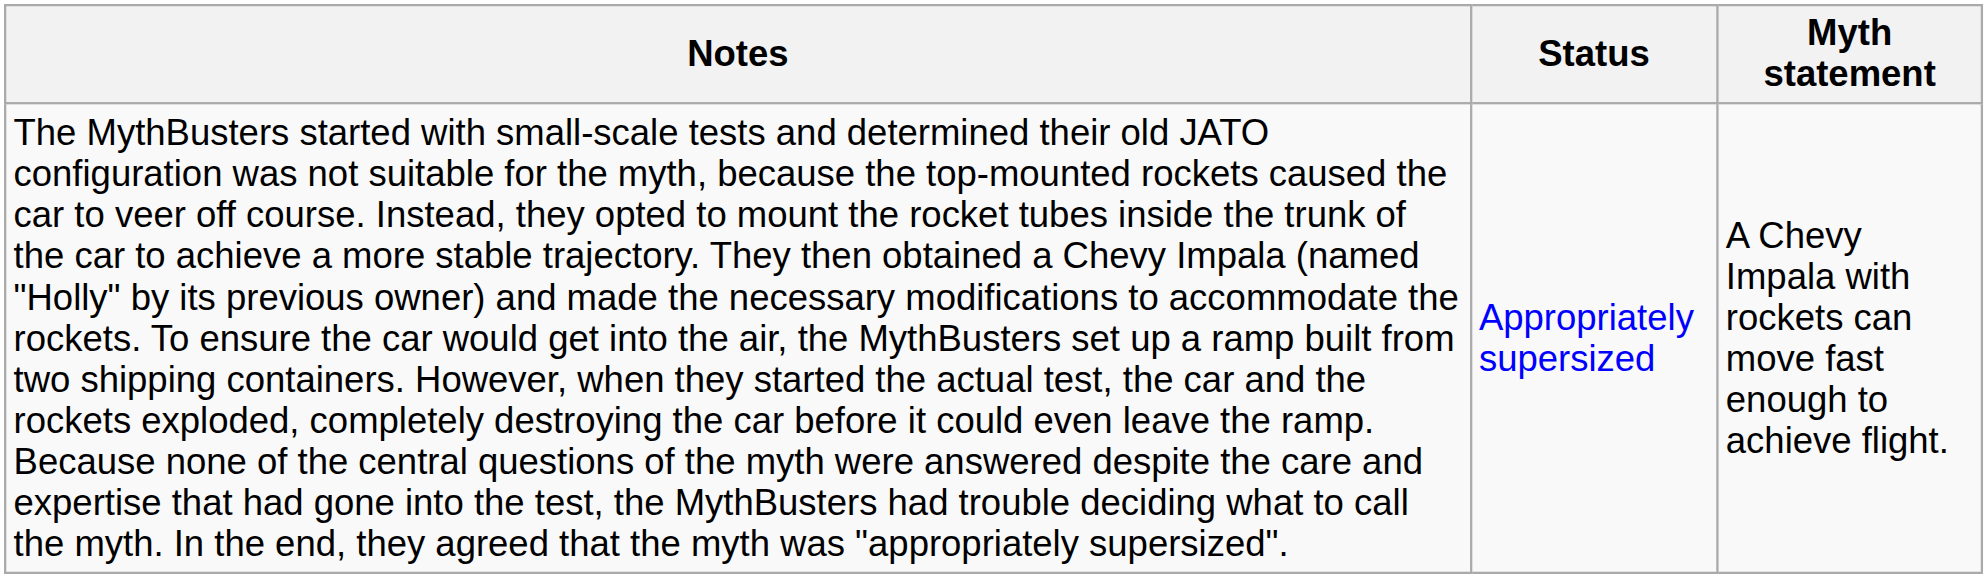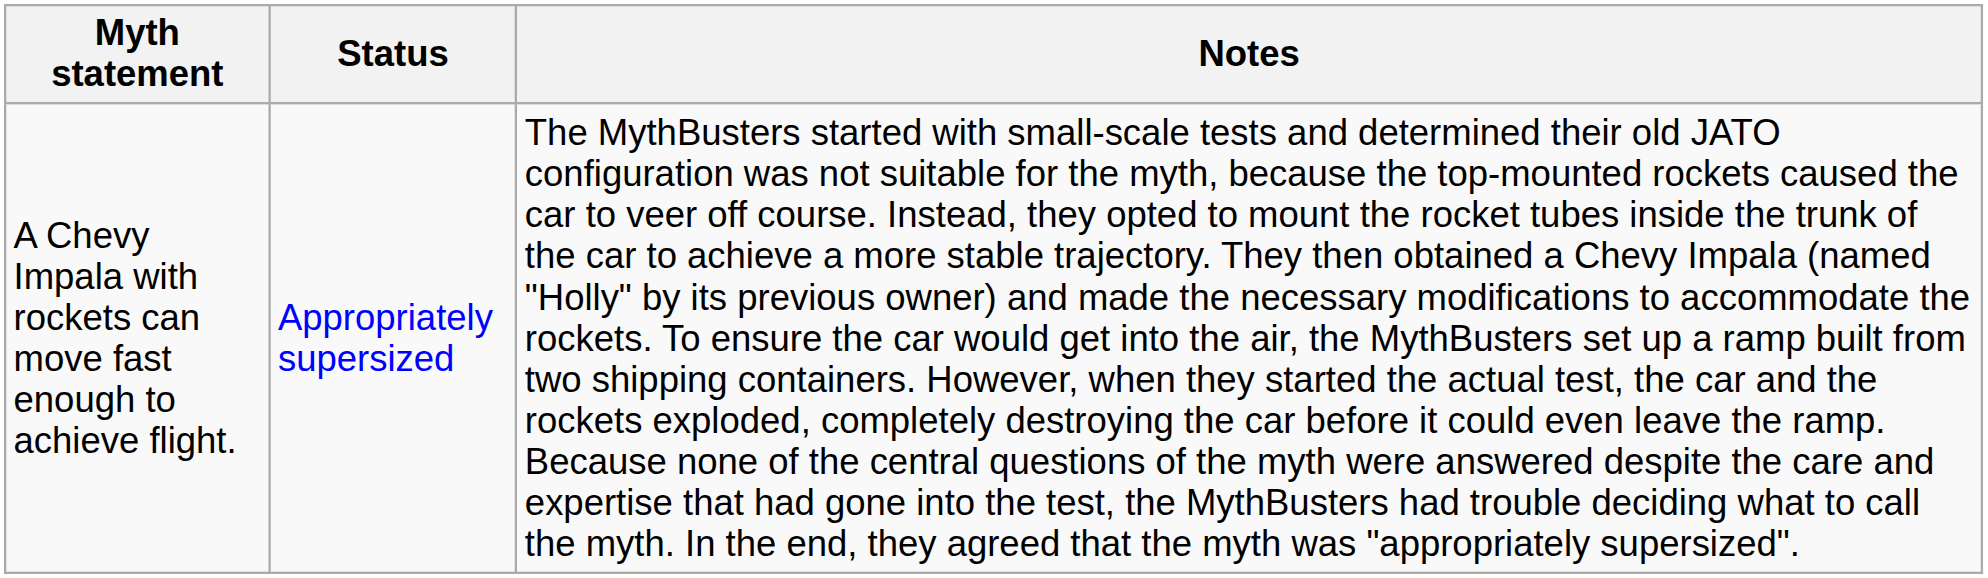columns swapped: Myth statement <-> Notes
